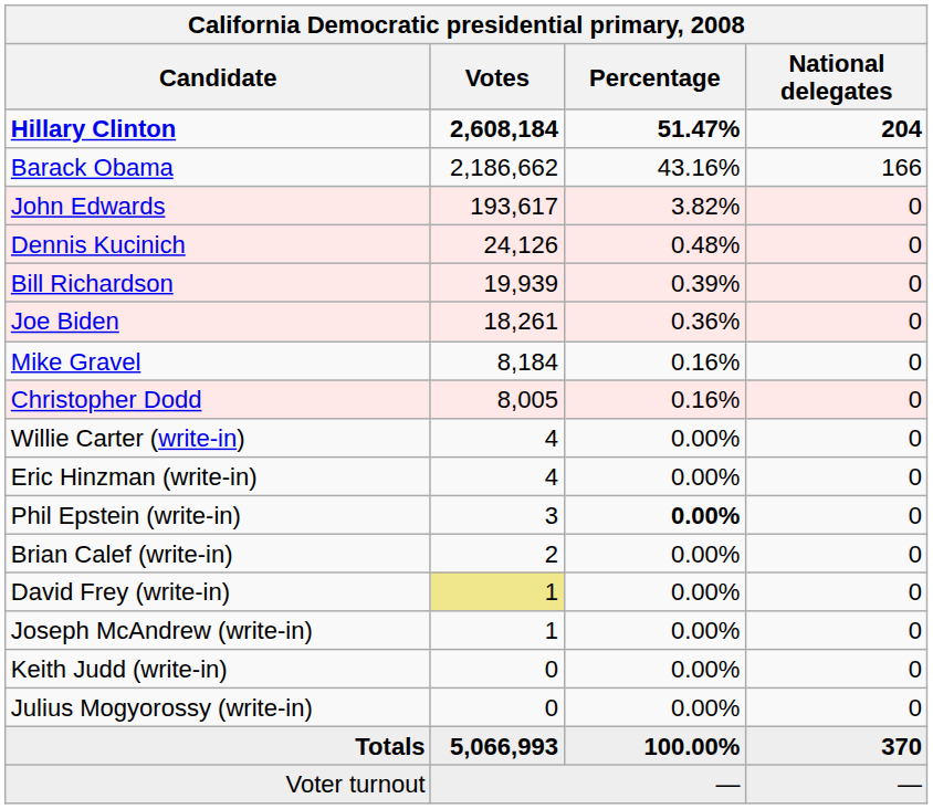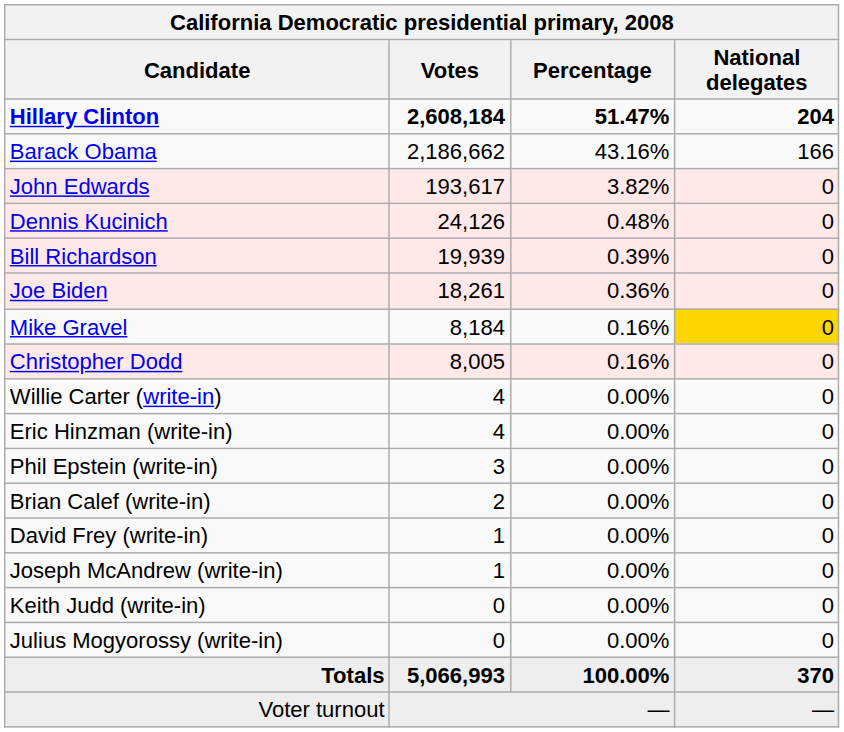Mike Gravel | National delegates: no background -> gold background
Phil Epstein (write-in) | Percentage: bold -> normal
David Frey (write-in) | Votes: khaki background -> no background
